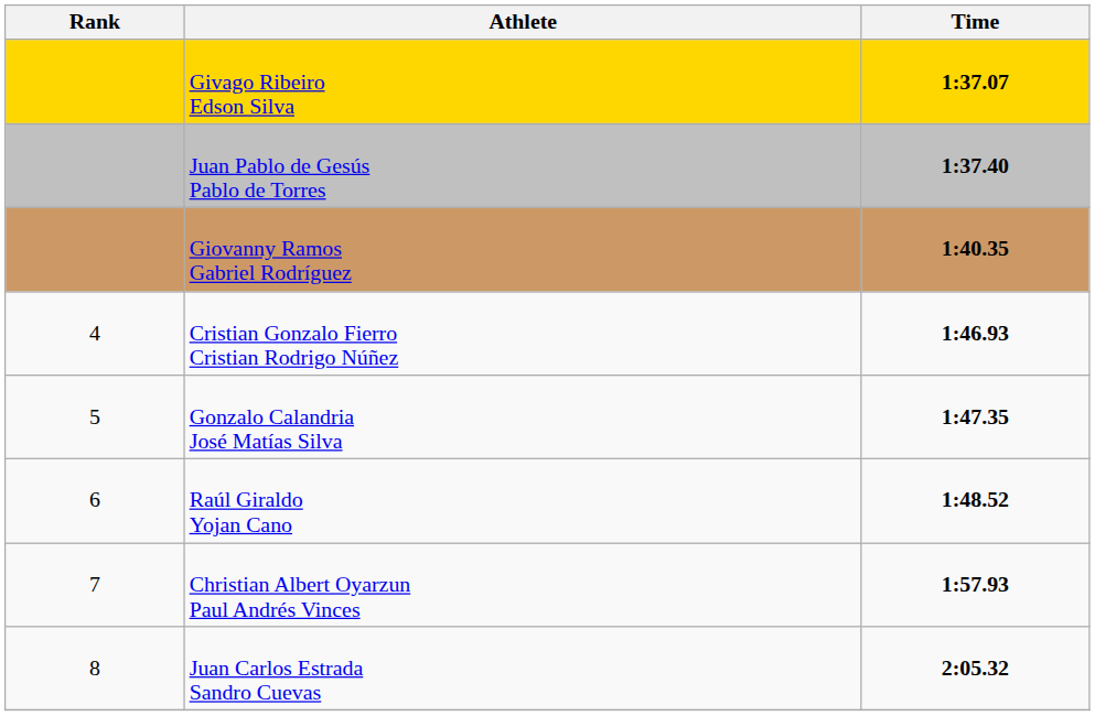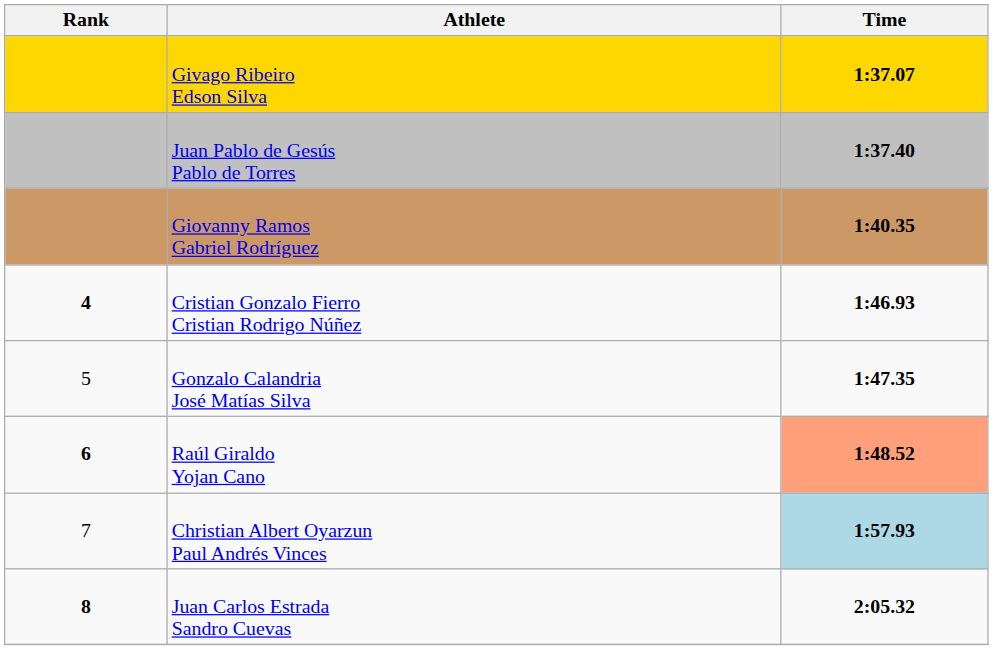Cristian Gonzalo Fierro Cristian Rodrigo Núñez | Rank: normal -> bold
Raúl Giraldo Yojan Cano | Rank: normal -> bold
Raúl Giraldo Yojan Cano | Time: no background -> lightsalmon background
Christian Albert Oyarzun Paul Andrés Vinces | Time: no background -> lightblue background
Juan Carlos Estrada Sandro Cuevas | Rank: normal -> bold
